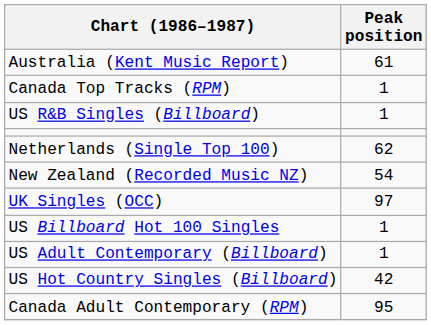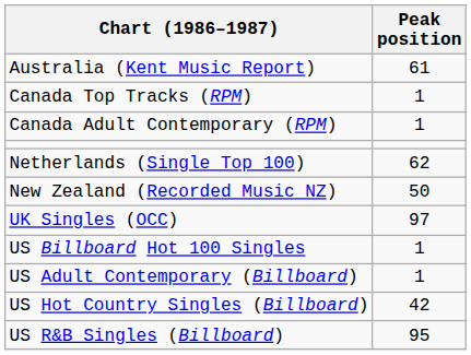row 4 | Chart (1986–1987): US R&B Singles (Billboard) -> Canada Adult Contemporary (RPM)
row 7 | Peak position: 54 -> 50
row 12 | Chart (1986–1987): Canada Adult Contemporary (RPM) -> US R&B Singles (Billboard)
